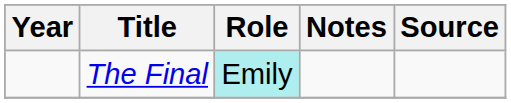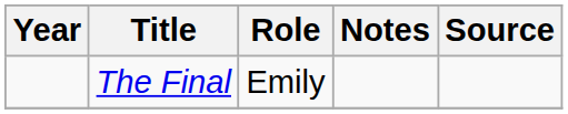The Final | Role: paleturquoise background -> no background
